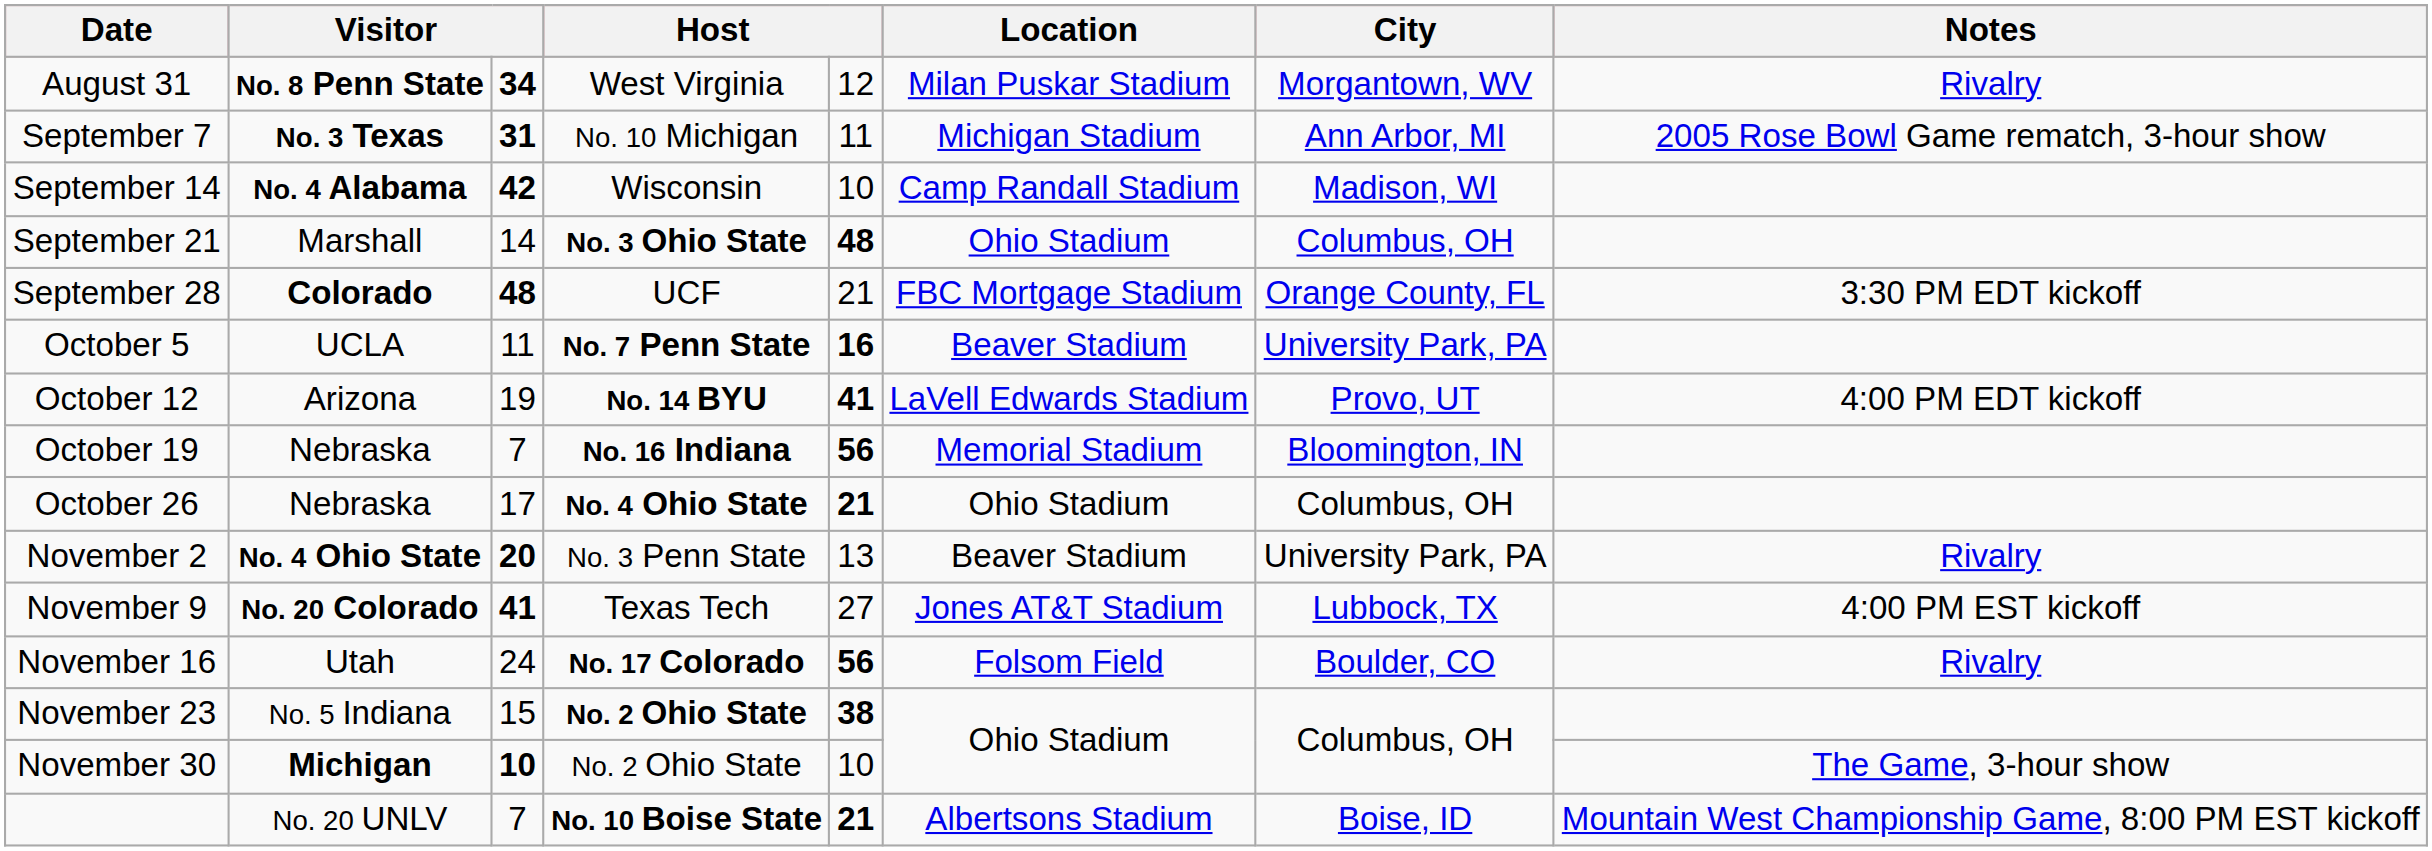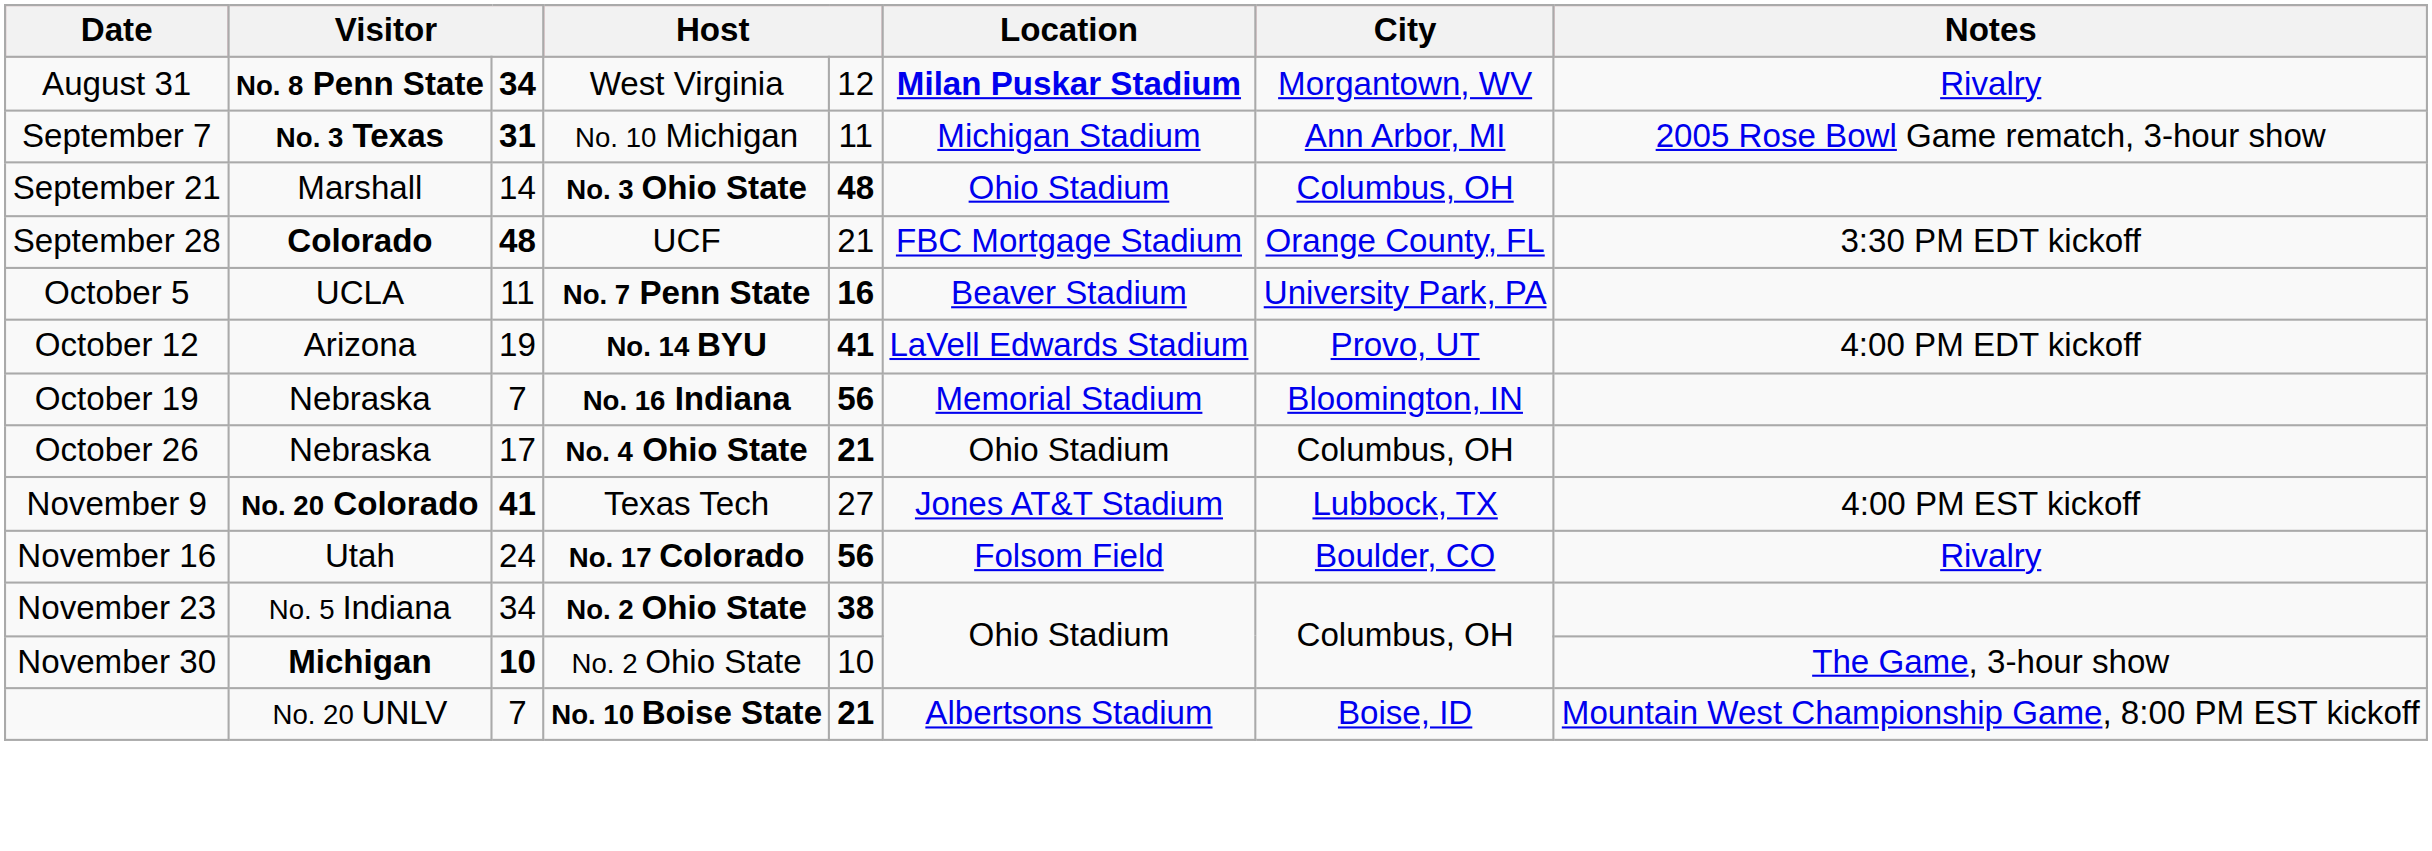August 31 | Location: normal -> bold
- row: September 14 | No. 4 Alabama | 42 | Wisconsin | 10 | Camp Randall Stadium | Madison, WI
- row: November 2 | No. 4 Ohio State | 20 | No. 3 Penn State | 13 | Beaver Stadium | University Park, PA | Rivalry
November 23 | column 3: 15 -> 34
